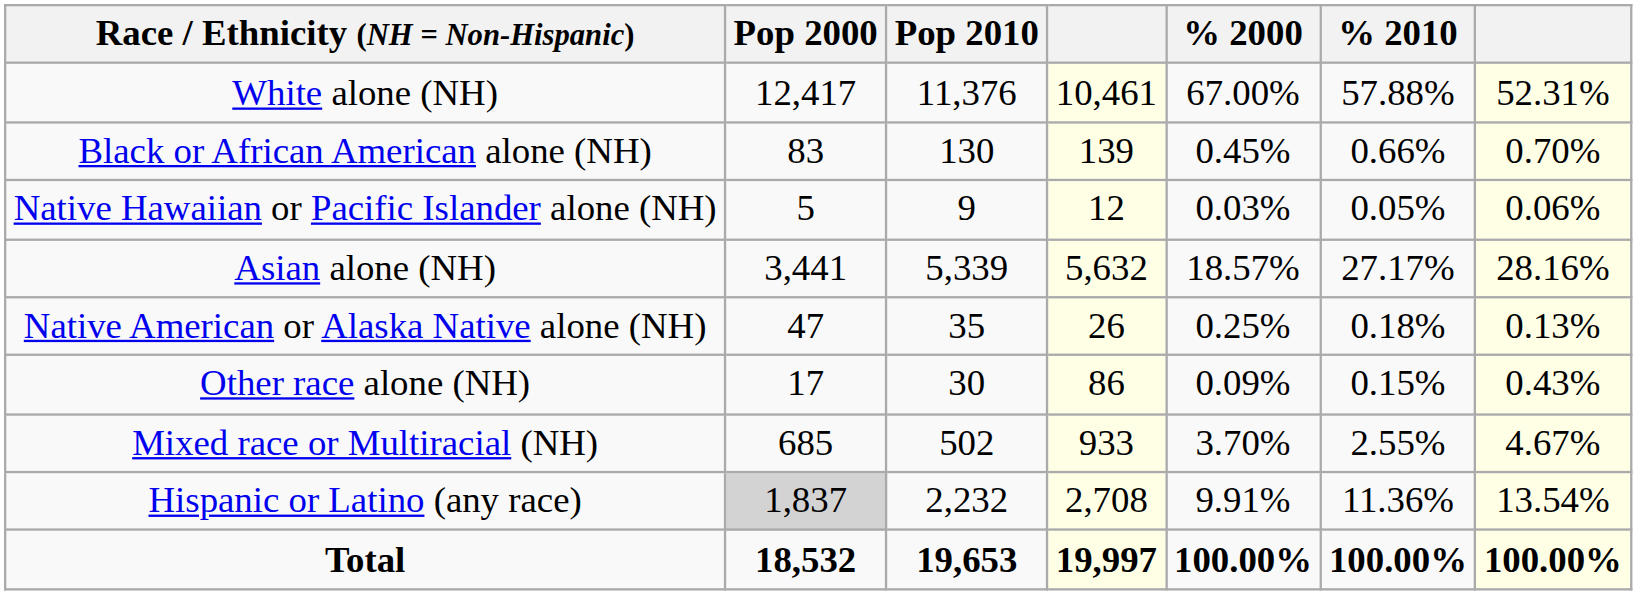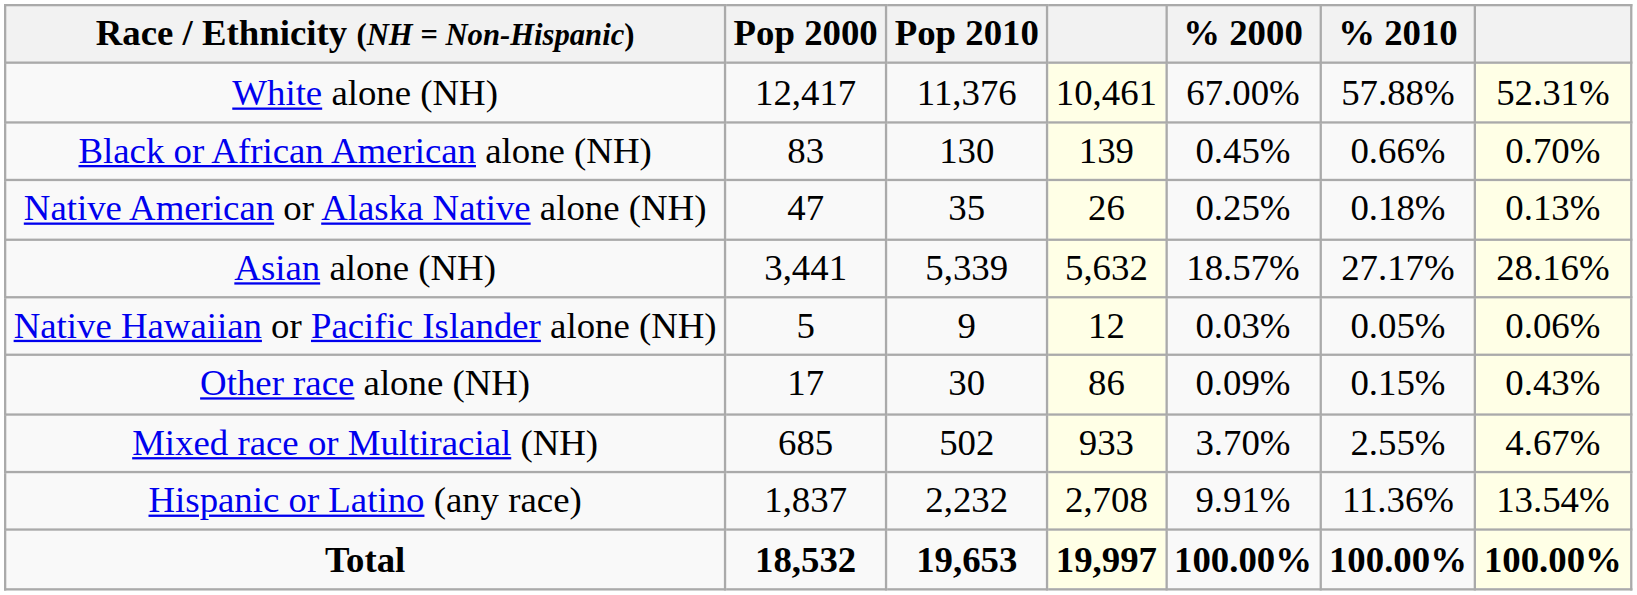rows swapped: Native American or Alaska Native alone (NH) <-> Native Hawaiian or Pacific Islander alone (NH)
Hispanic or Latino (any race) | Pop 2000: lightgrey background -> no background
